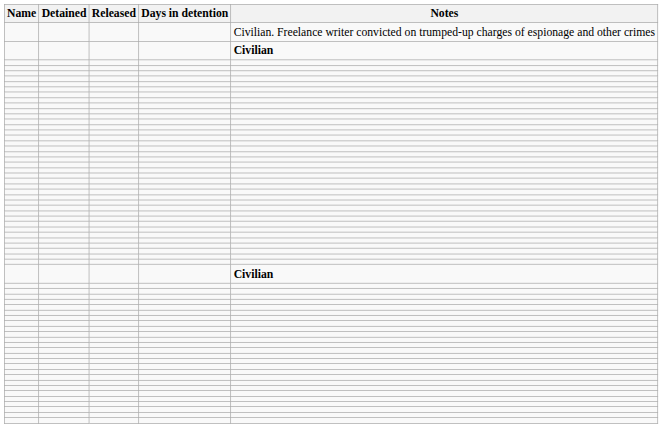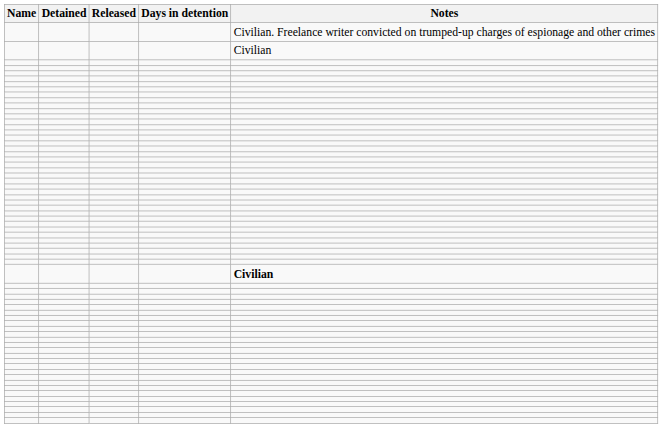row 3 | Notes: bold -> normal
